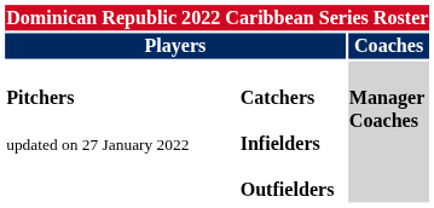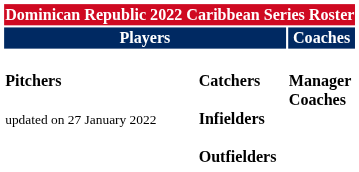Pitchers updated on 27 January 2022 | Coaches: lightgrey background -> no background
